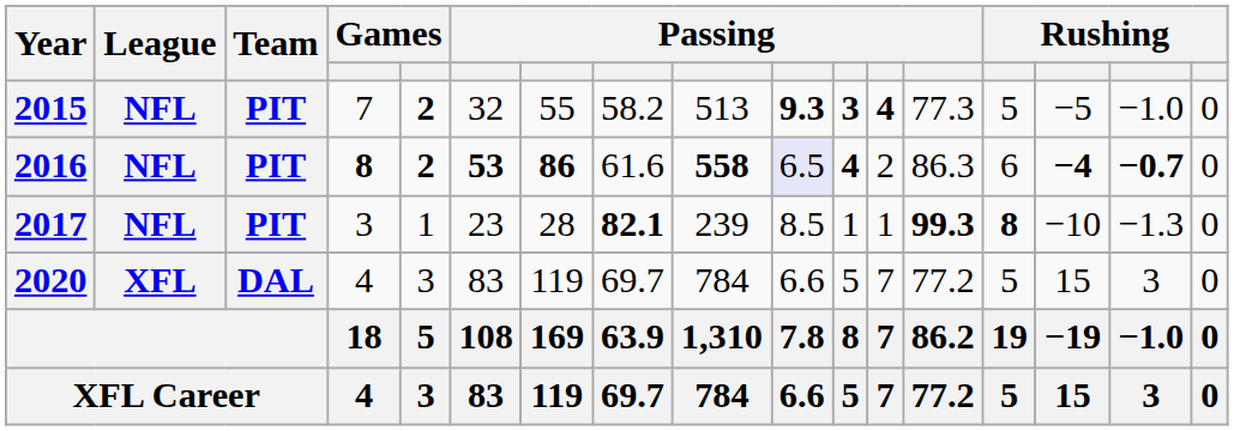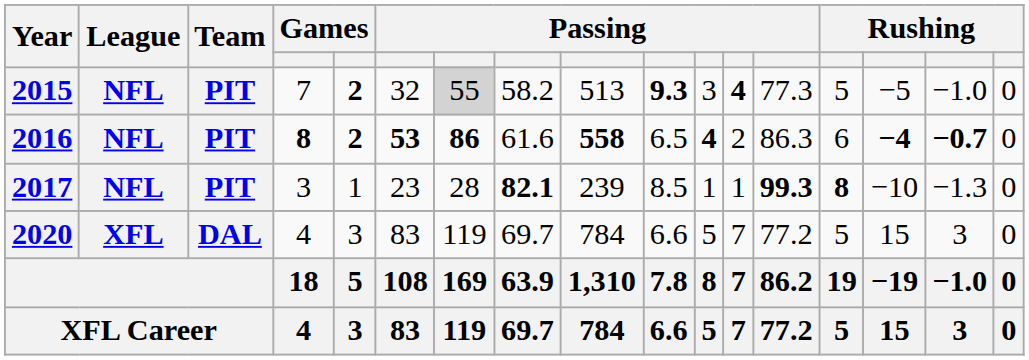2015 | column 7: no background -> lightgrey background
2015 | column 11: bold -> normal
2016 | column 10: lavender background -> no background
